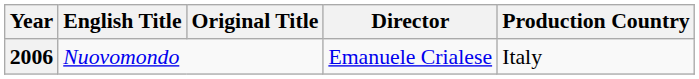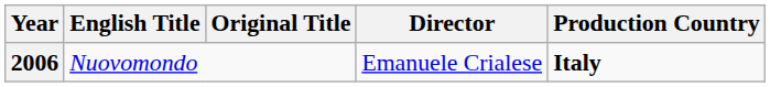2006 | Production Country: normal -> bold
